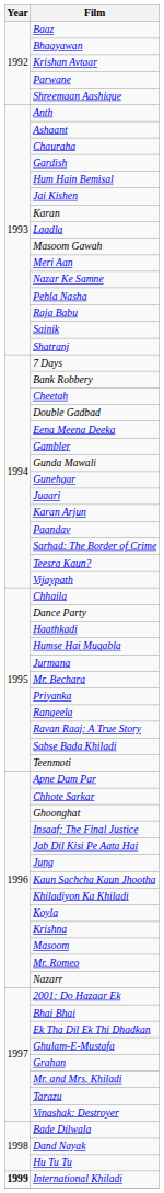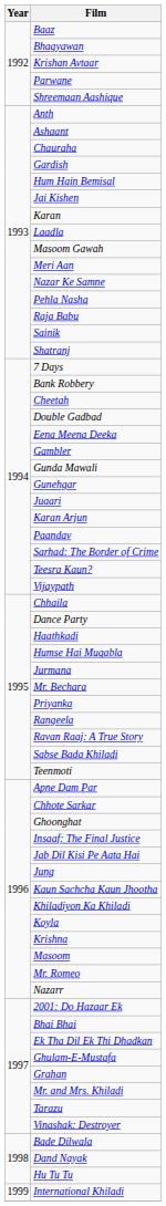International Khiladi | Year: bold -> normal
